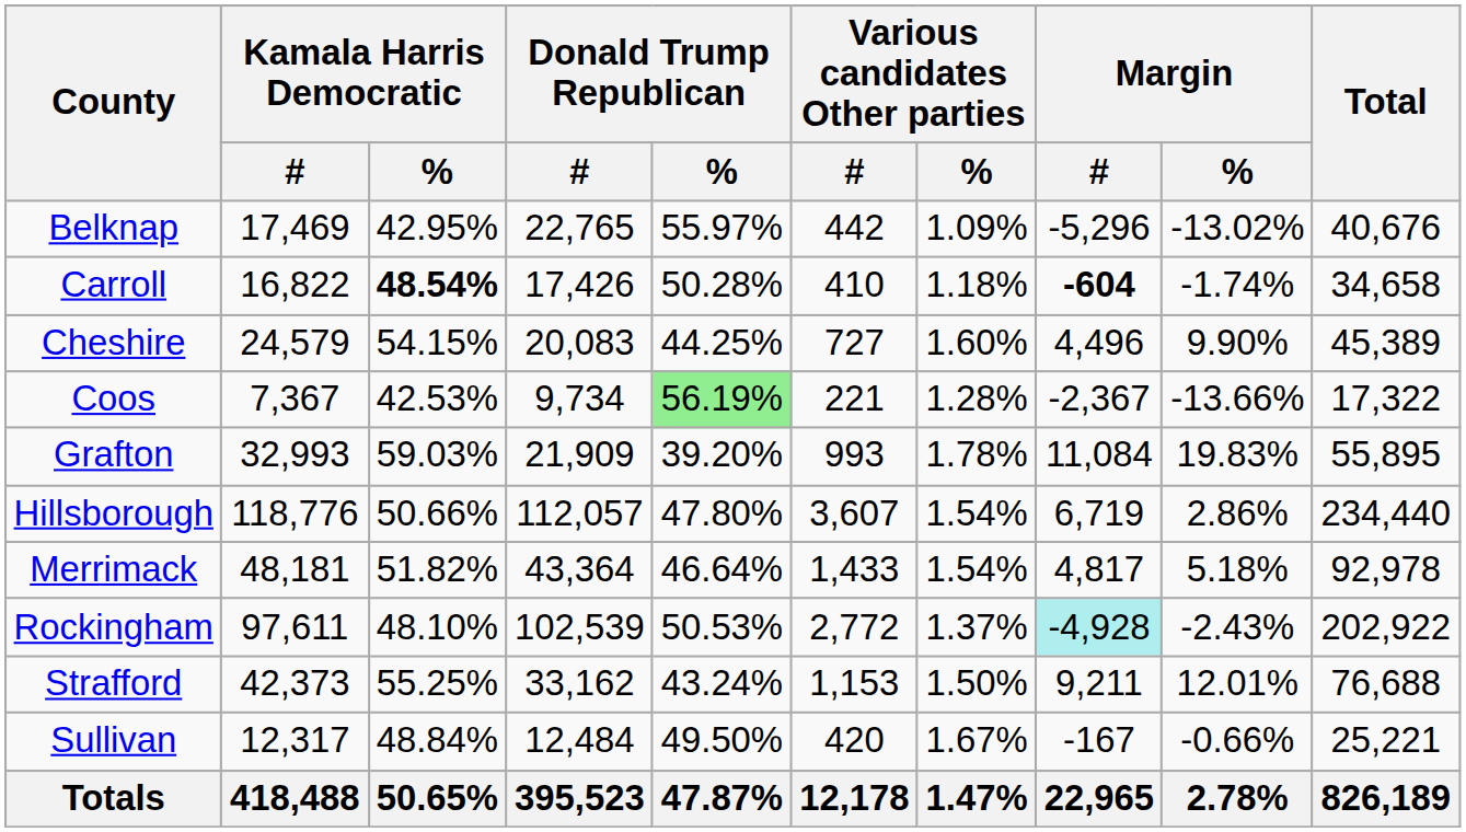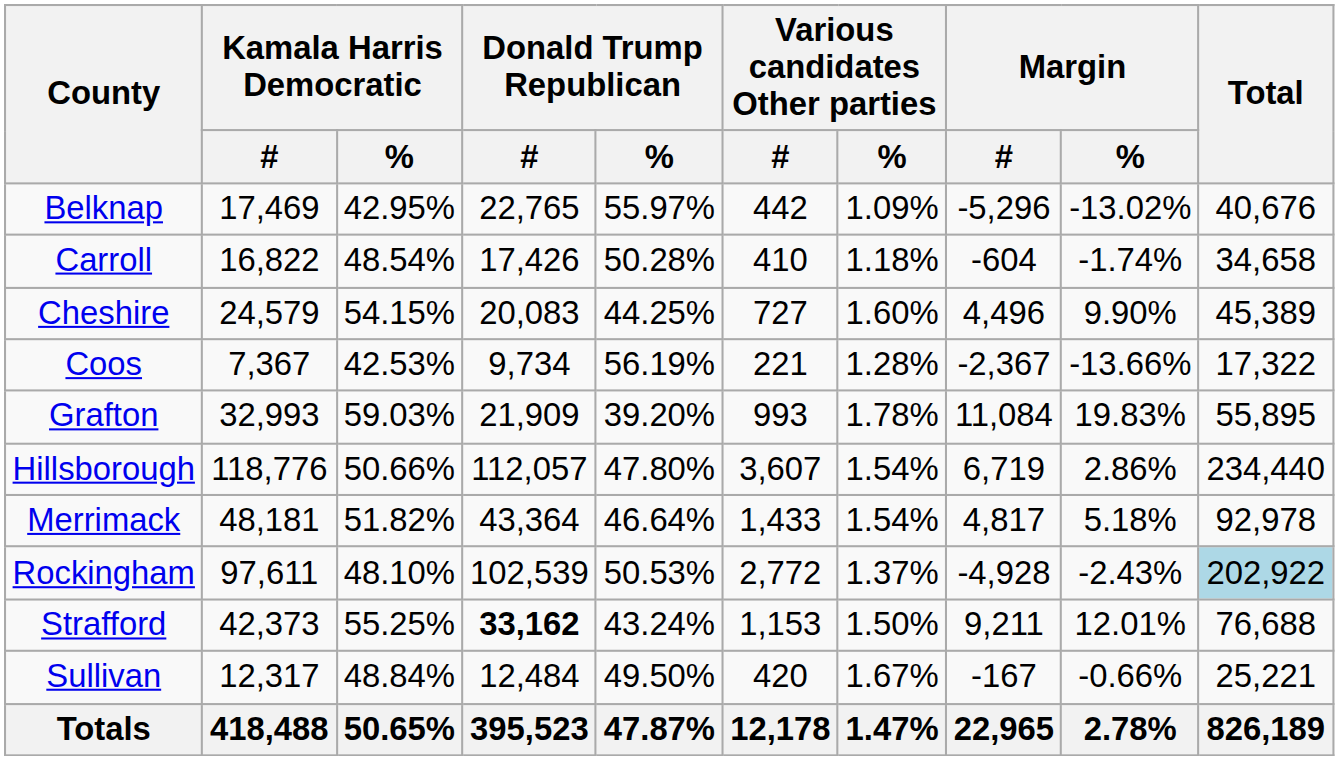Carroll | Kamala Harris Democratic / %: bold -> normal
Carroll | Margin / #: bold -> normal
Coos | Donald Trump Republican / %: lightgreen background -> no background
Rockingham | Margin / #: paleturquoise background -> no background
Rockingham | Total: no background -> lightblue background
Strafford | Donald Trump Republican / #: normal -> bold
